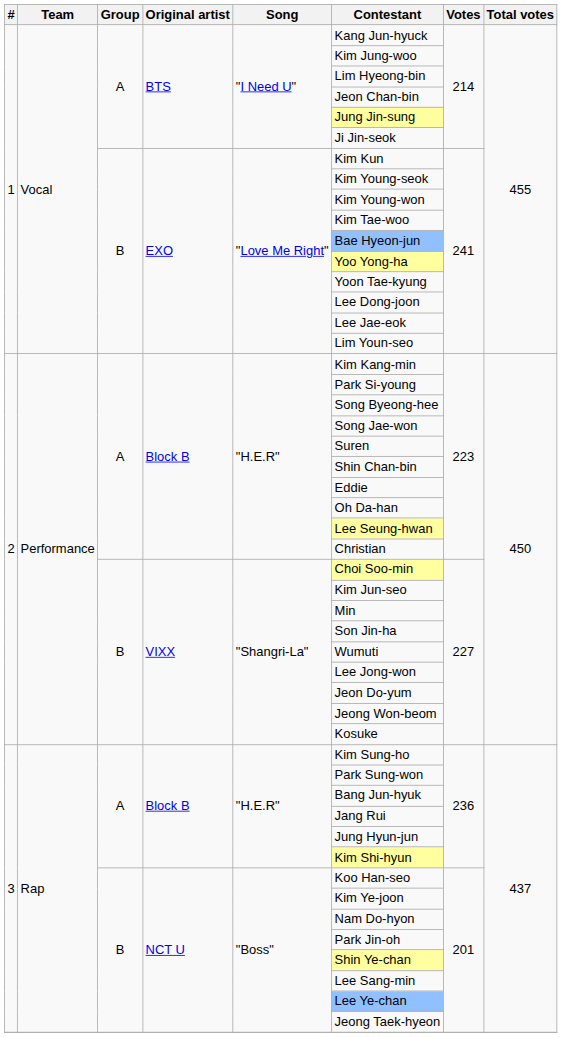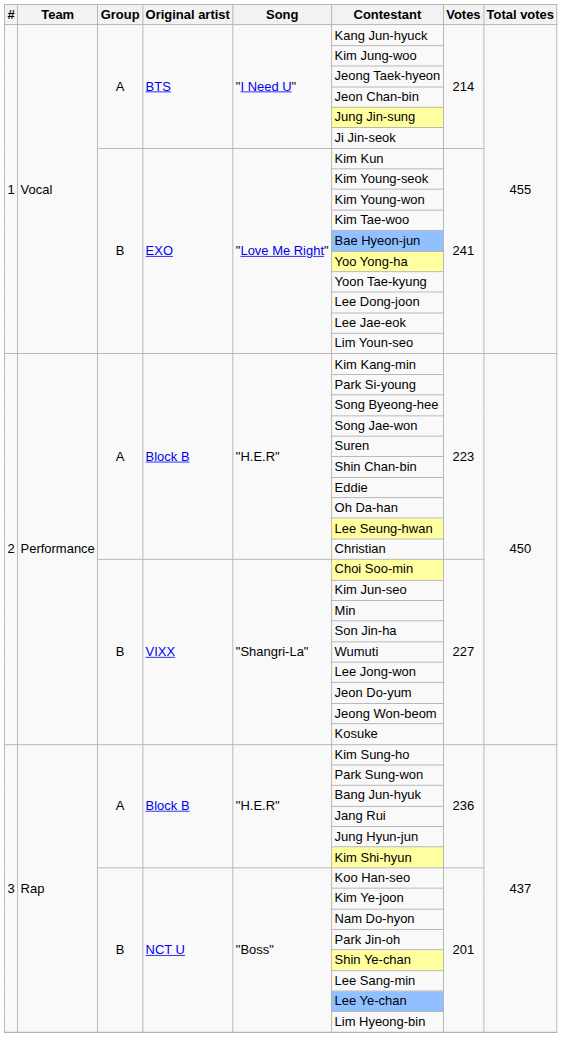row 4 | Contestant: Lim Hyeong-bin -> Jeong Taek-hyeon
row 50 | Contestant: Jeong Taek-hyeon -> Lim Hyeong-bin
